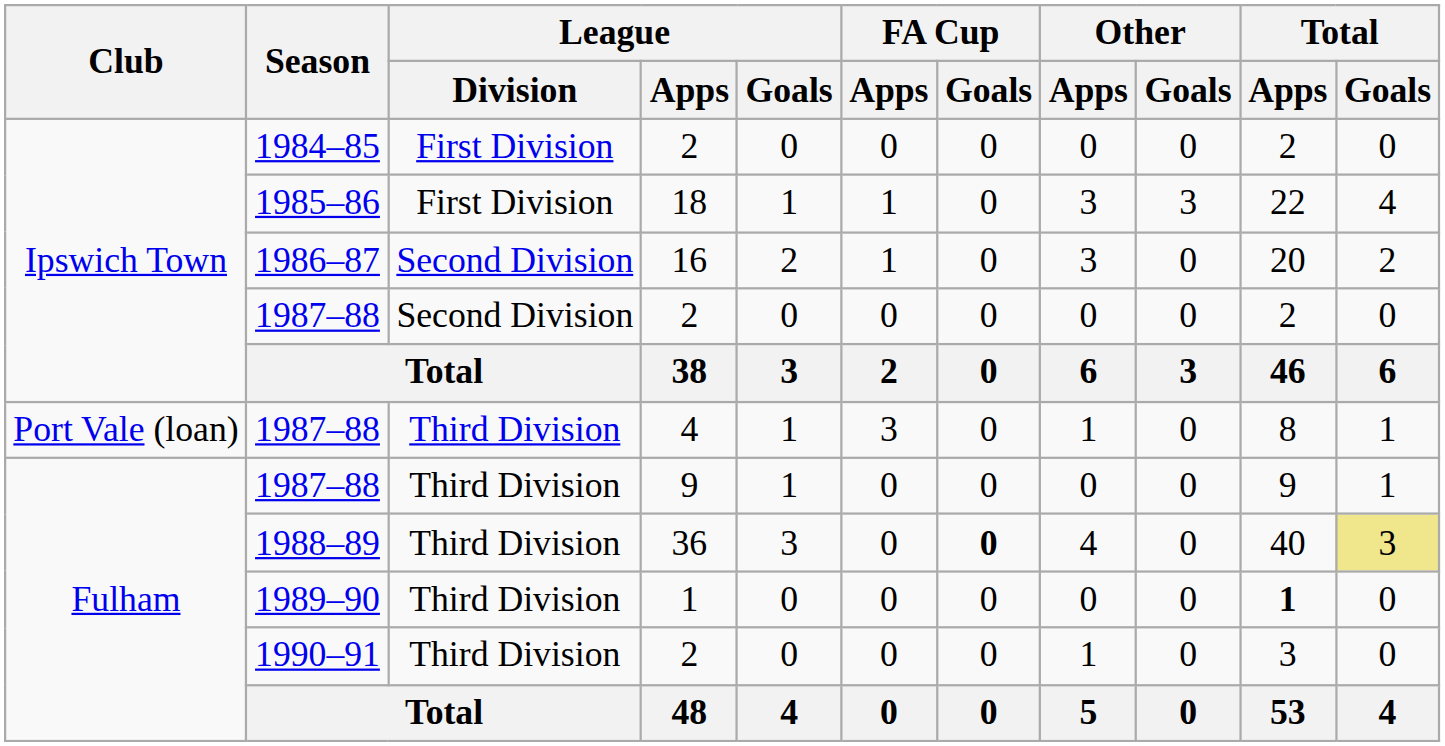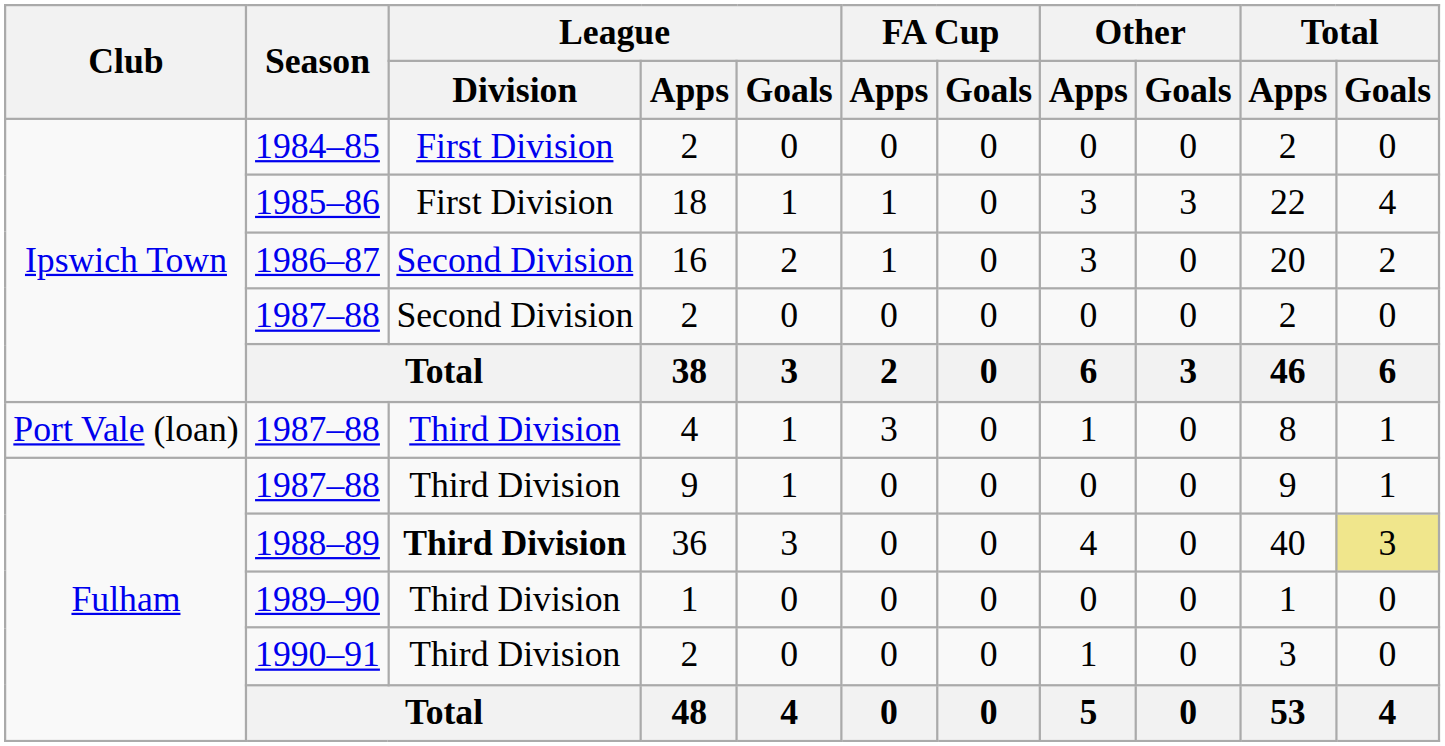1988–89 | League / Division: normal -> bold
1988–89 | FA Cup / Goals: bold -> normal
1989–90 | Total / Apps: bold -> normal
